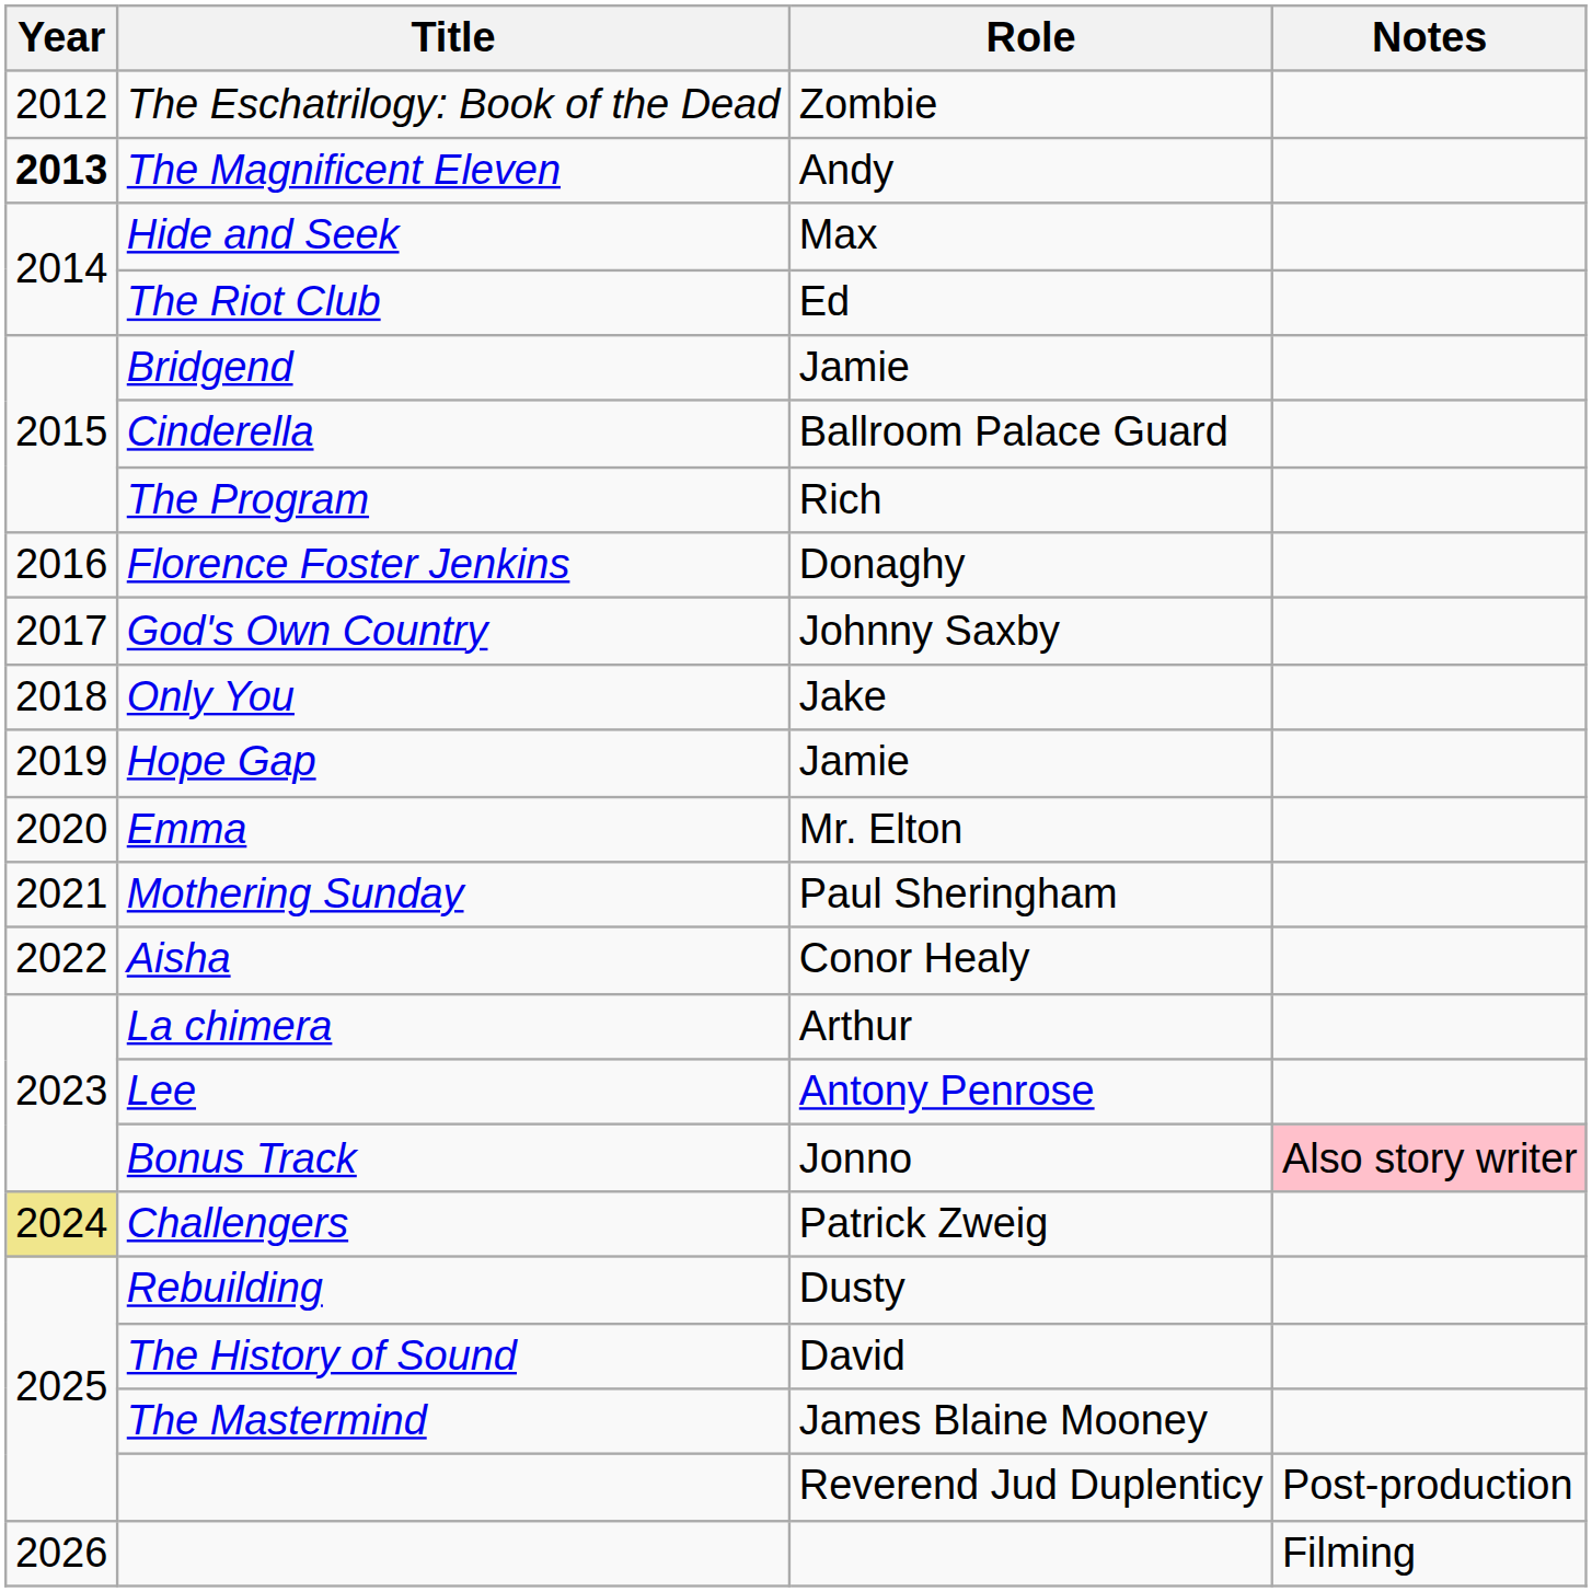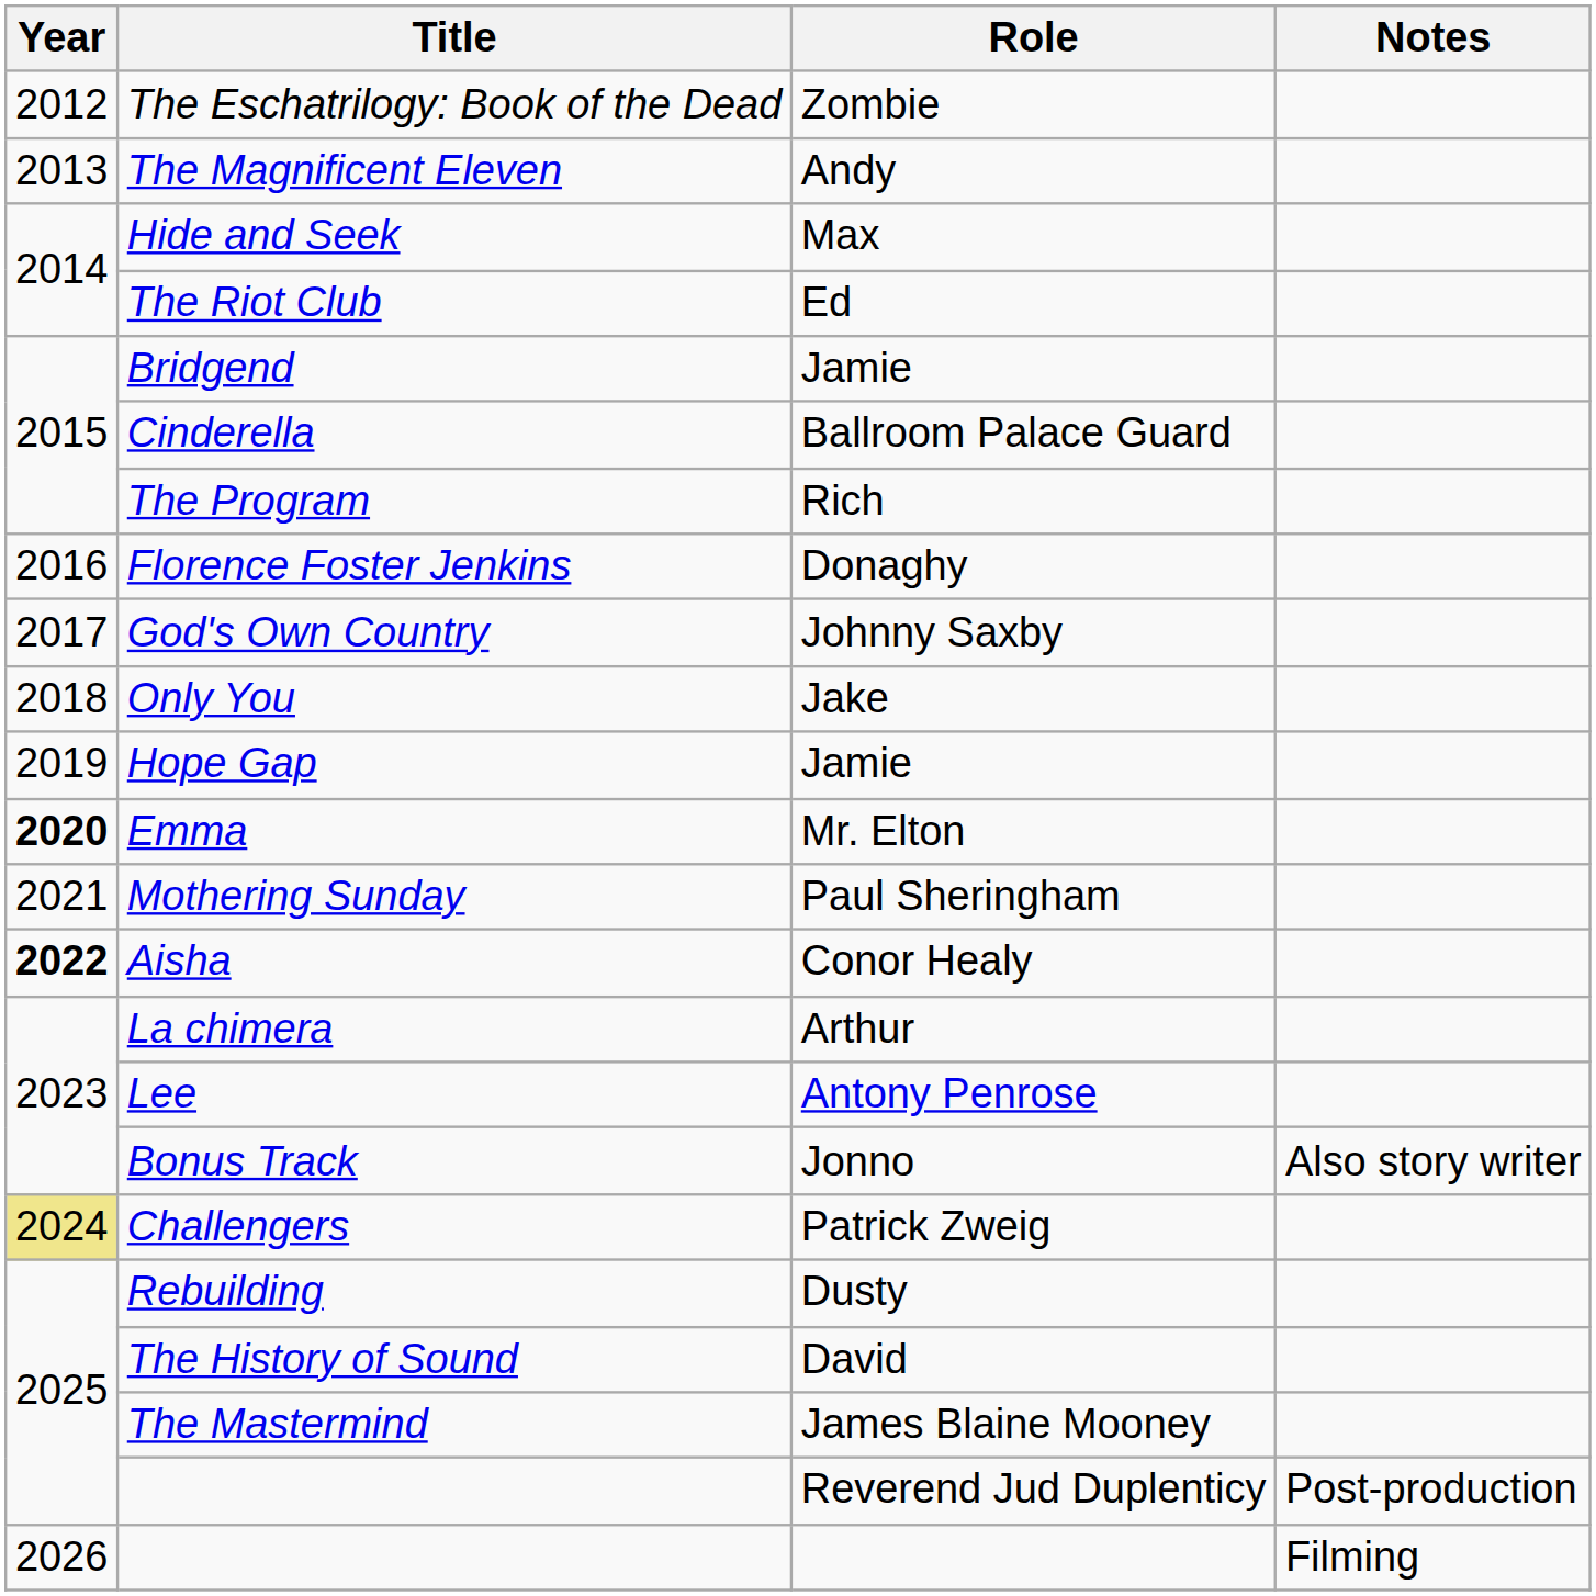The Magnificent Eleven | Year: bold -> normal
Emma | Year: normal -> bold
Aisha | Year: normal -> bold
Bonus Track | Notes: pink background -> no background
